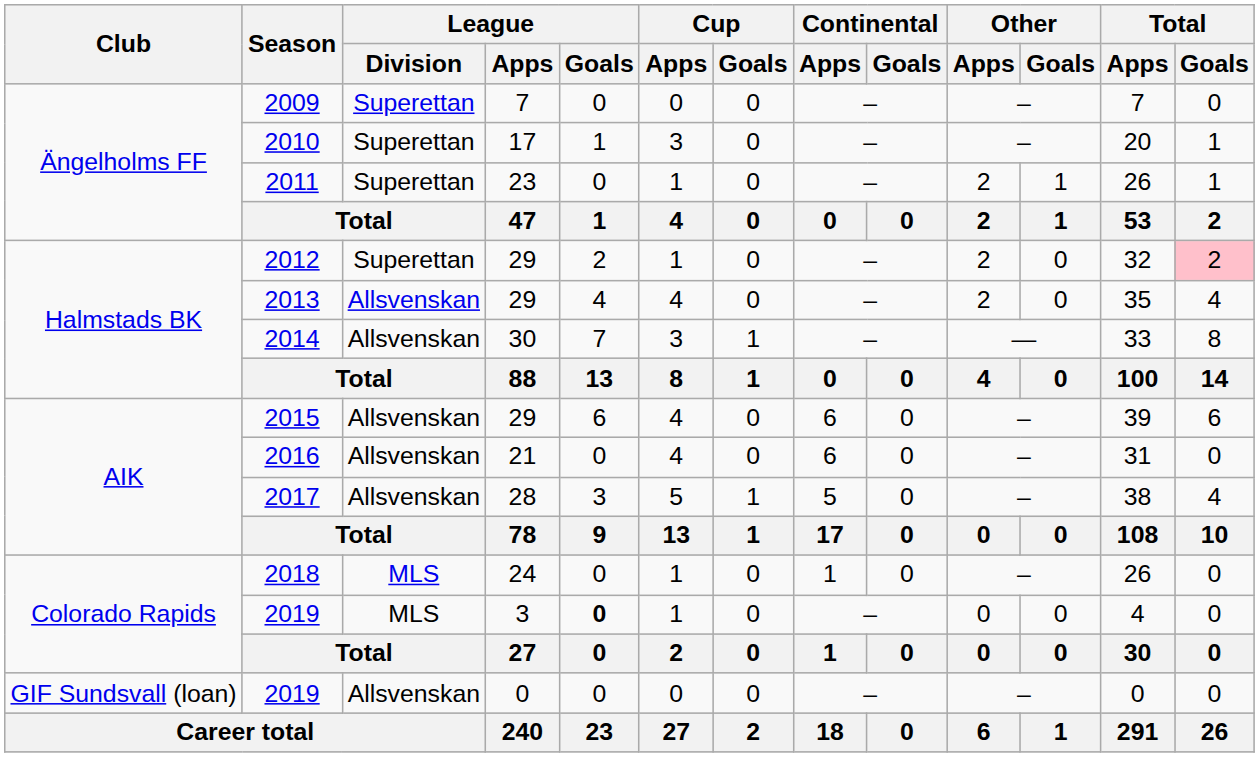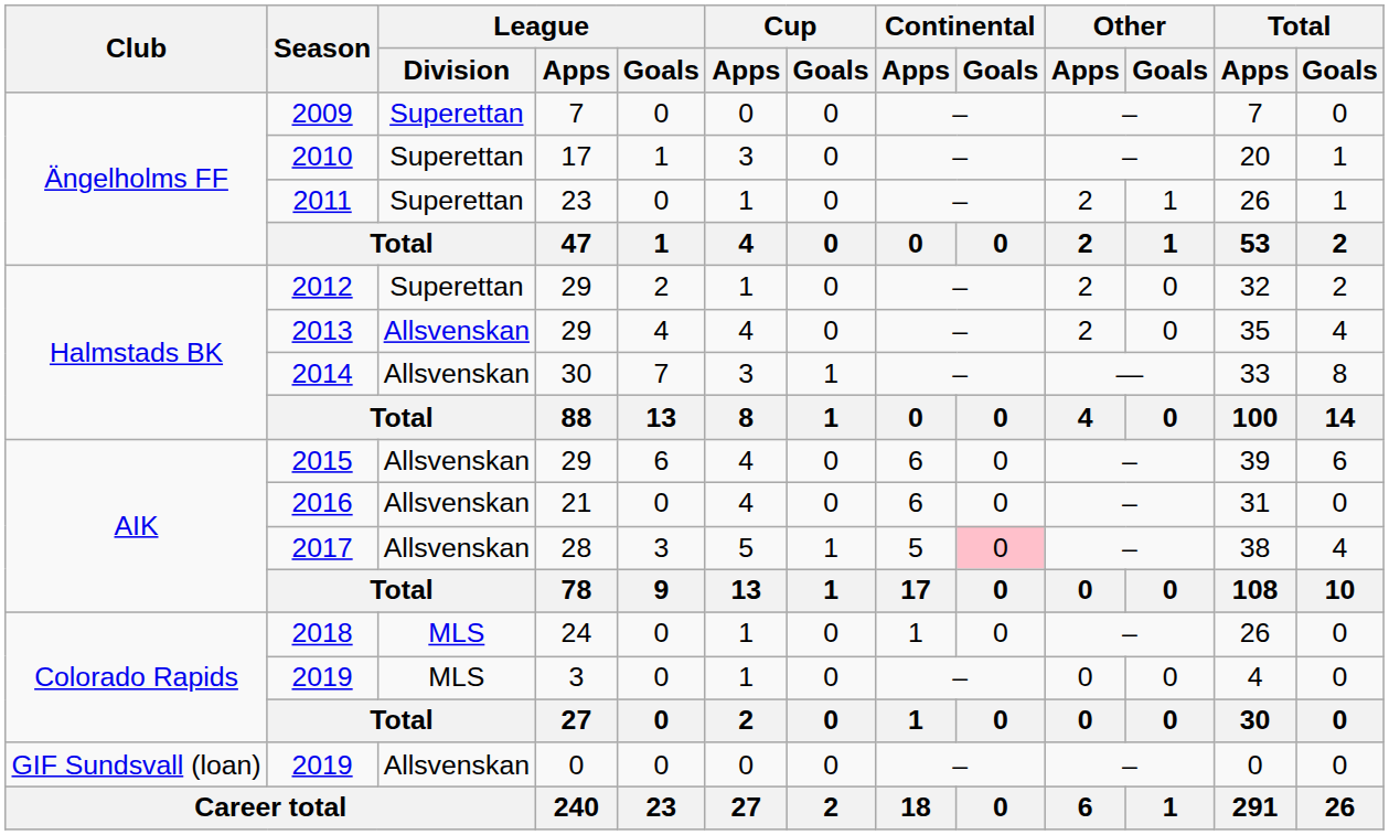2012 | Total / Goals: pink background -> no background
2017 | Continental / Goals: no background -> pink background
2019 / 3 | League / Goals: bold -> normal
